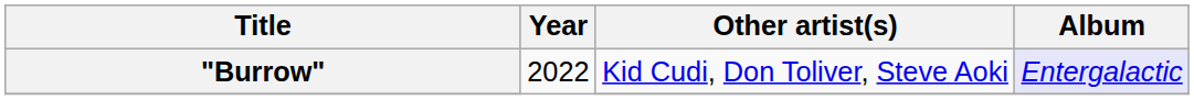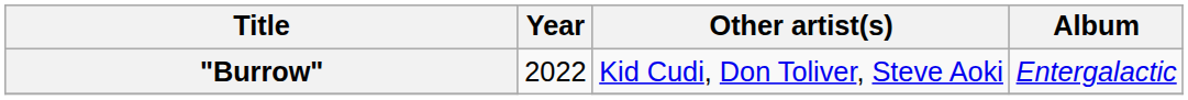"Burrow" | Album: lavender background -> no background
